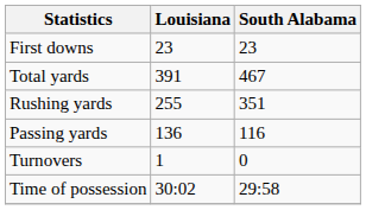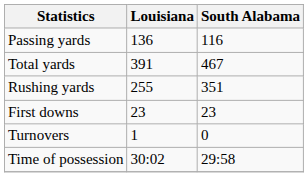rows swapped: First downs <-> Passing yards
